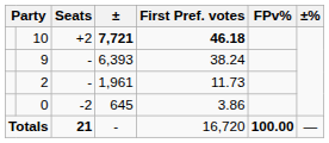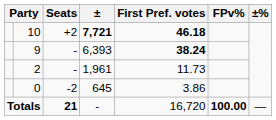9 | First Pref. votes: normal -> bold
